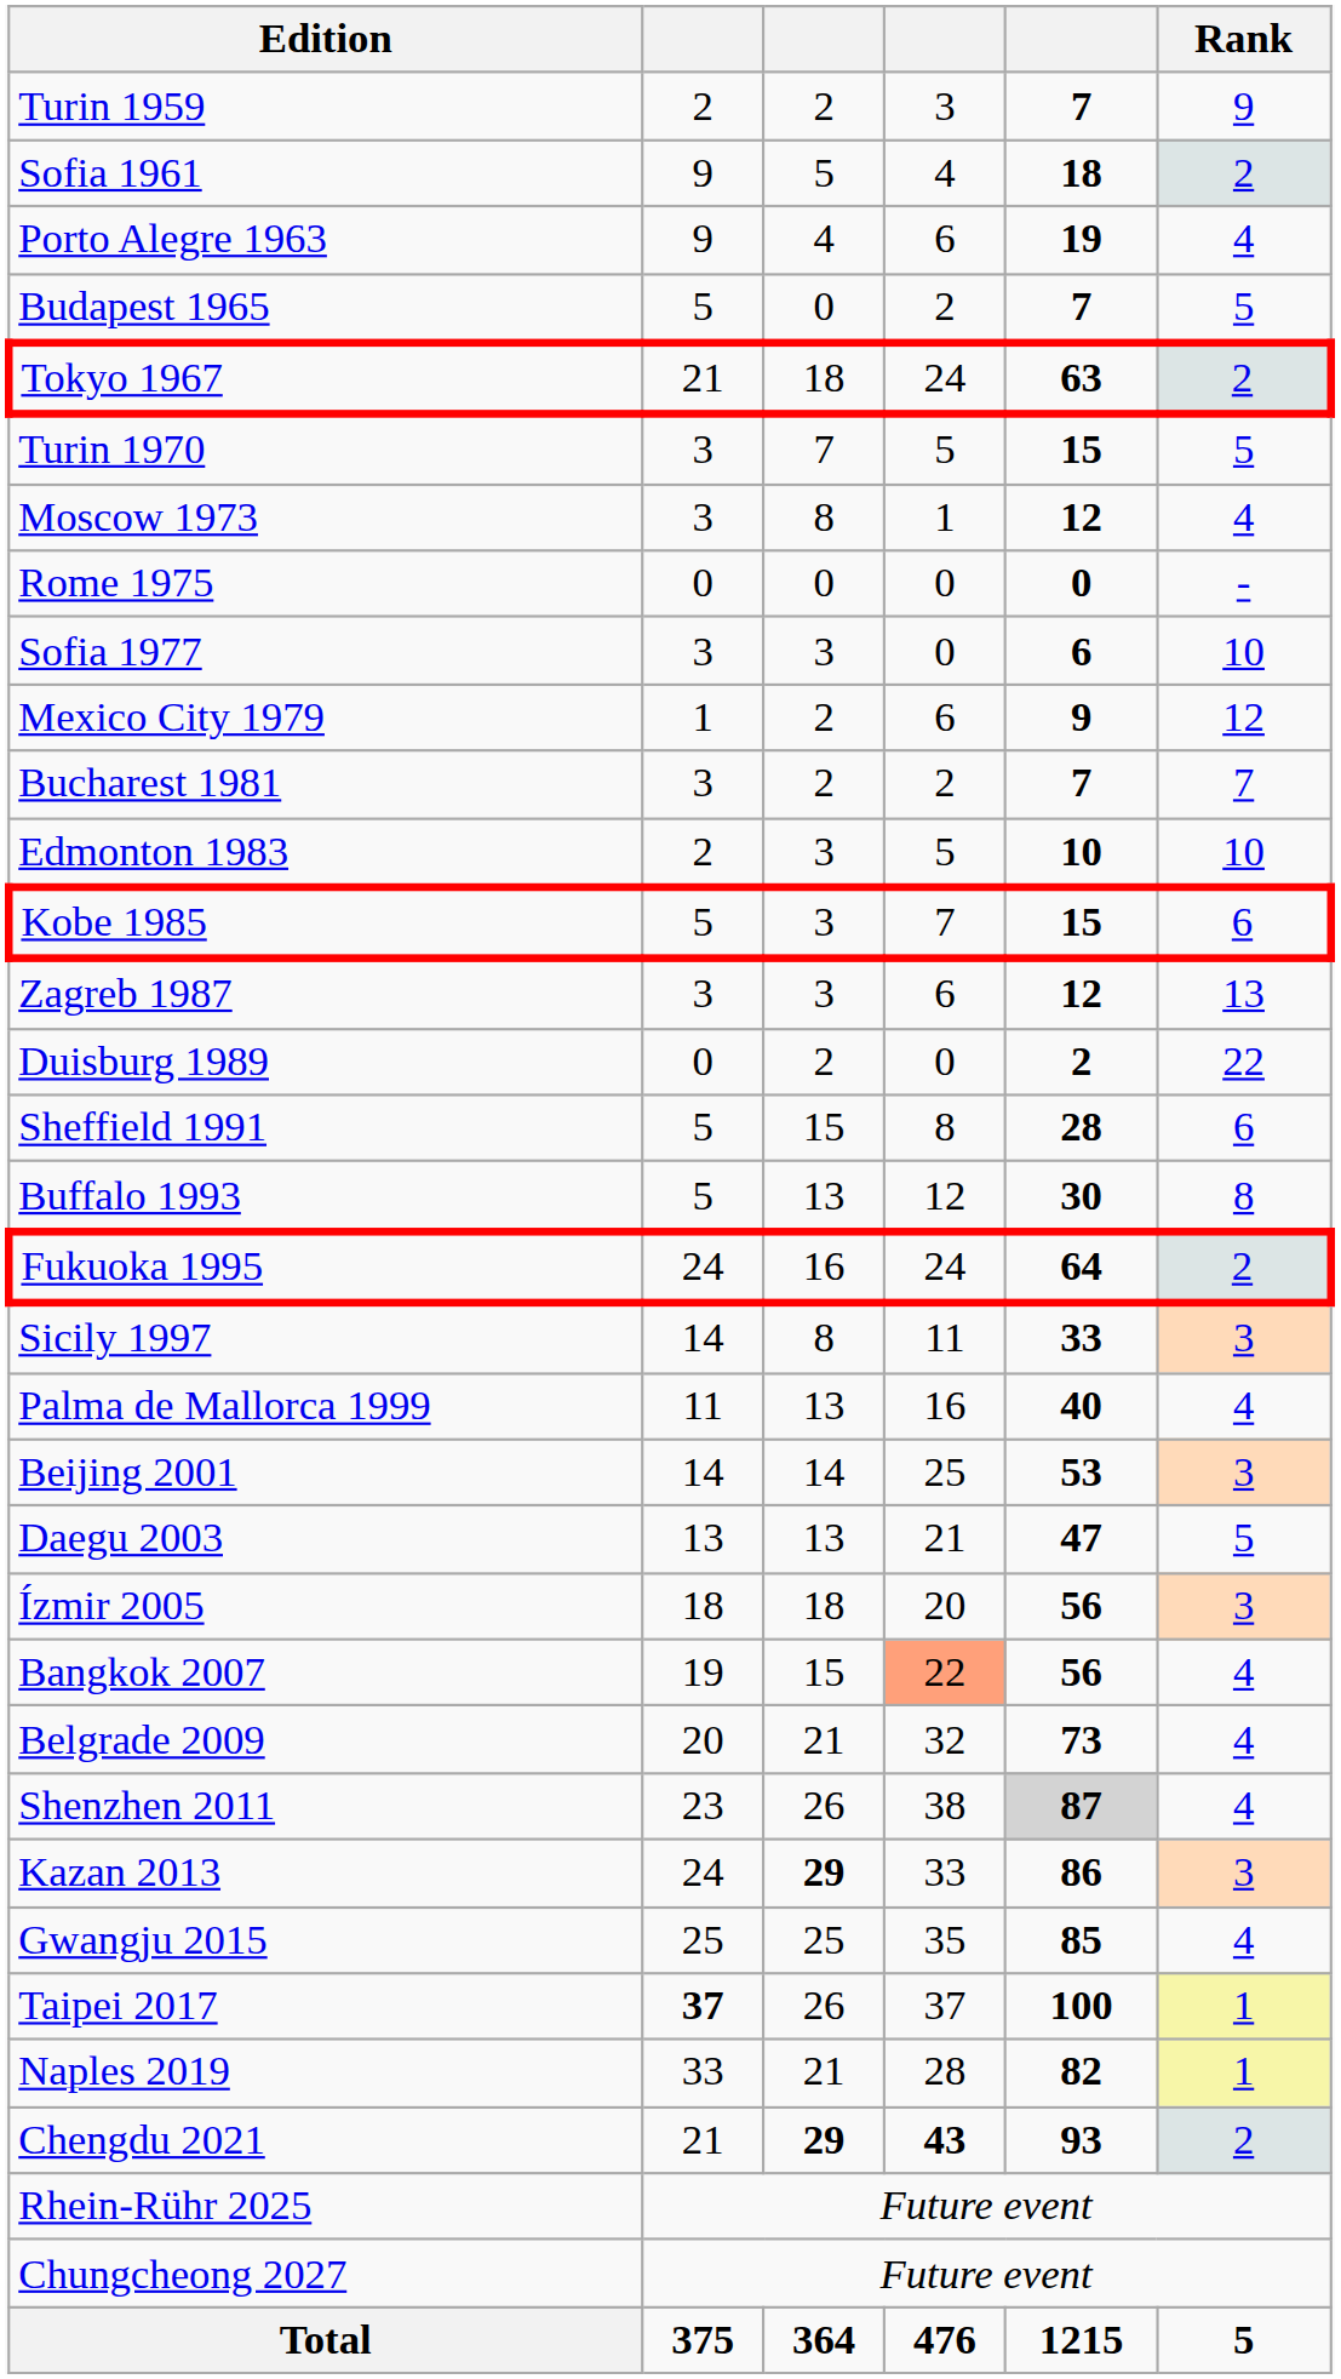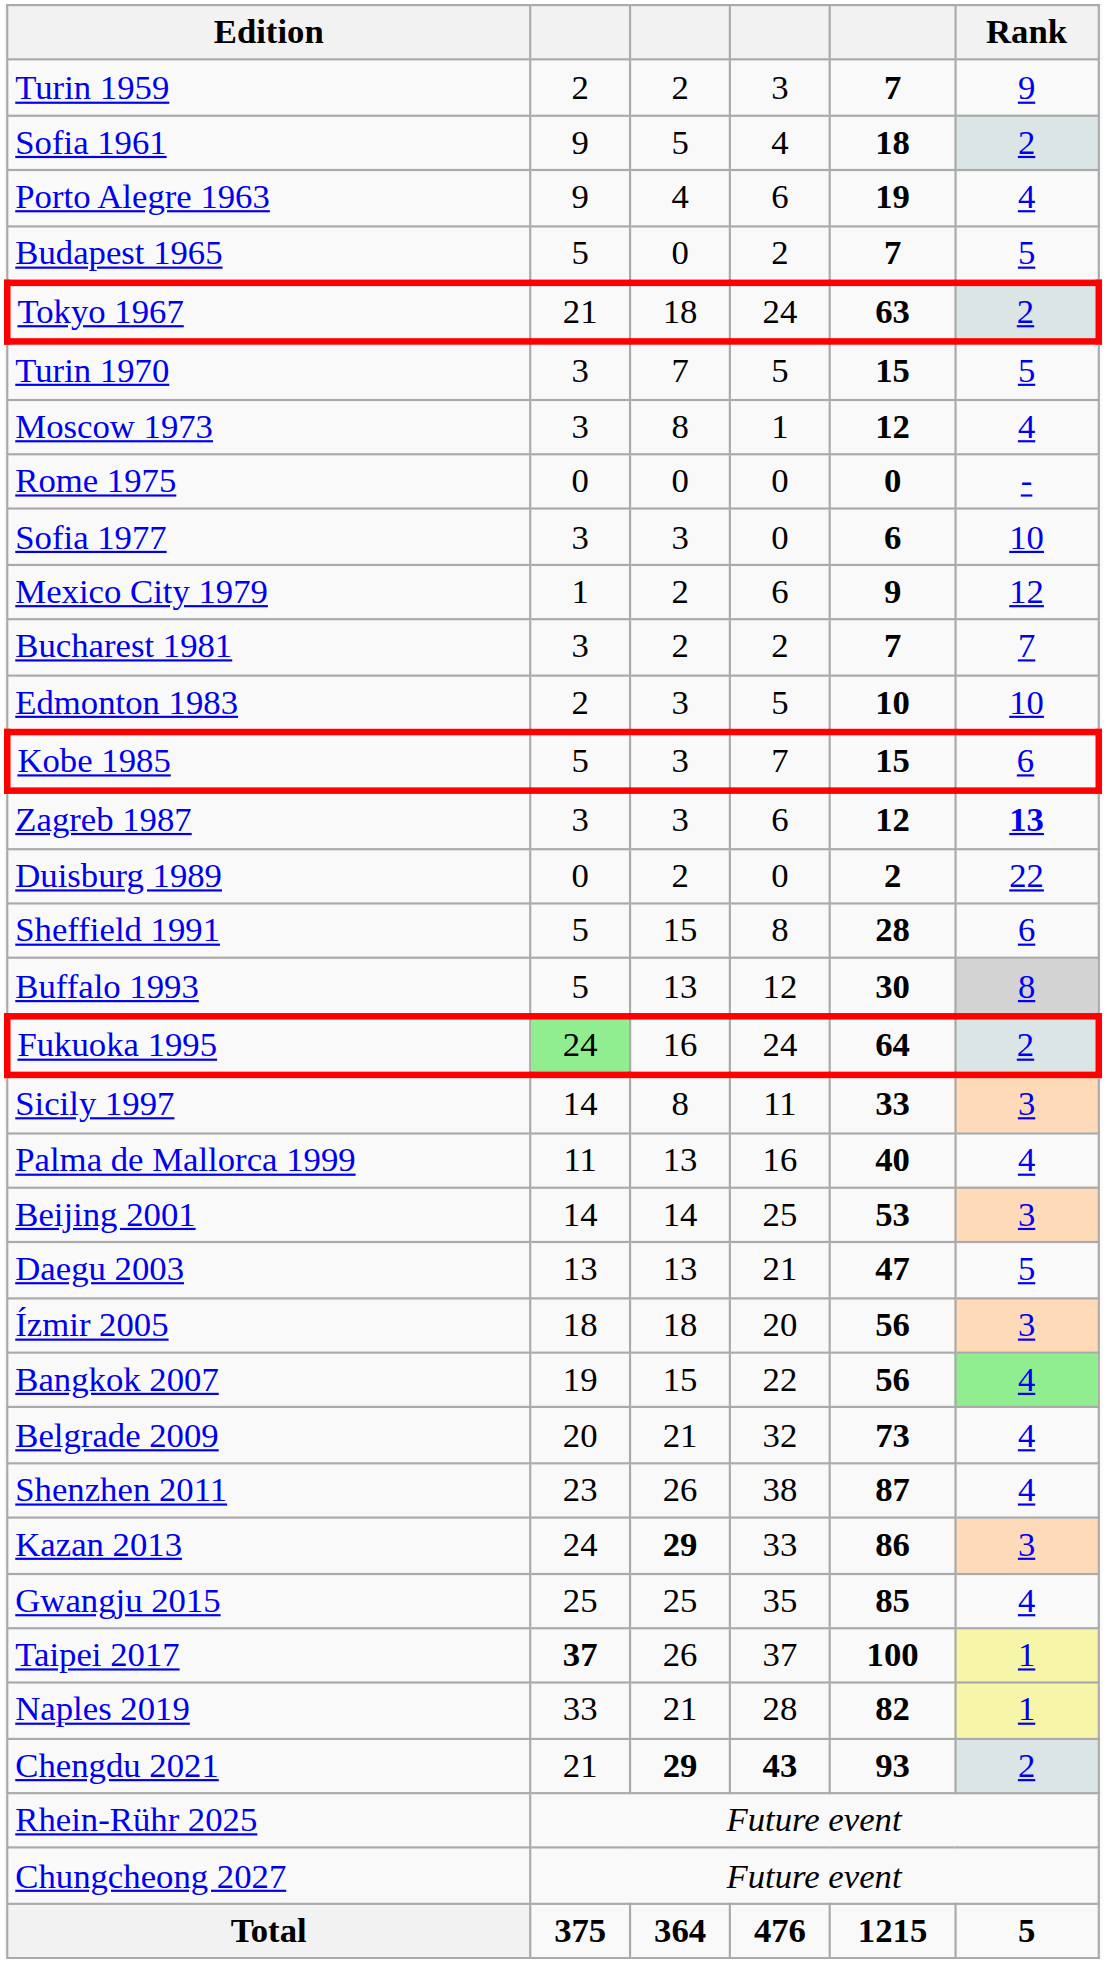Zagreb 1987 | Rank: normal -> bold
Buffalo 1993 | Rank: no background -> lightgrey background
Fukuoka 1995 | column 2: no background -> lightgreen background
Bangkok 2007 | column 4: lightsalmon background -> no background
Bangkok 2007 | Rank: no background -> lightgreen background
Shenzhen 2011 | column 5: lightgrey background -> no background
